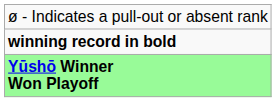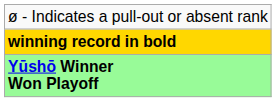row 2 | column 1: no background -> gold background
